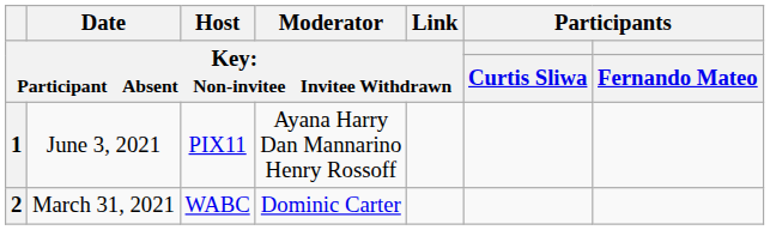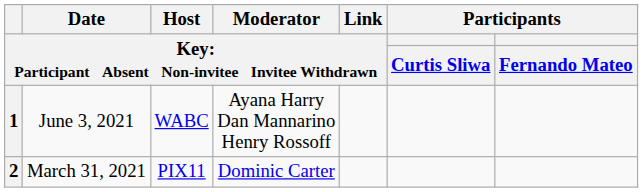1 | column 3: PIX11 -> WABC
2 | column 3: WABC -> PIX11
